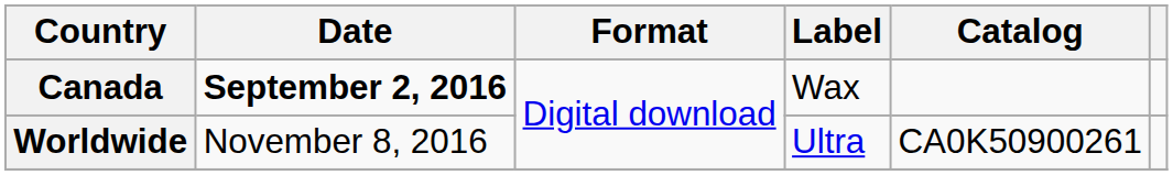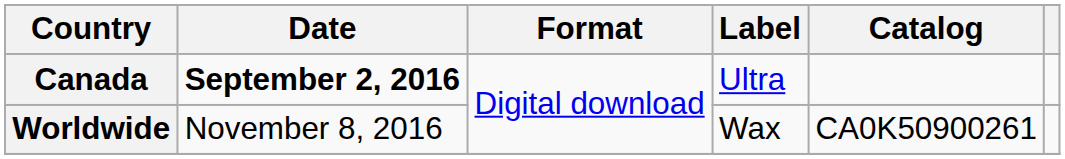Canada | Label: Wax -> Ultra
Worldwide | Label: Ultra -> Wax
